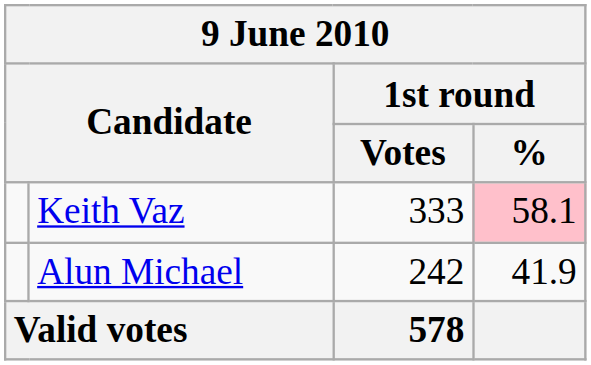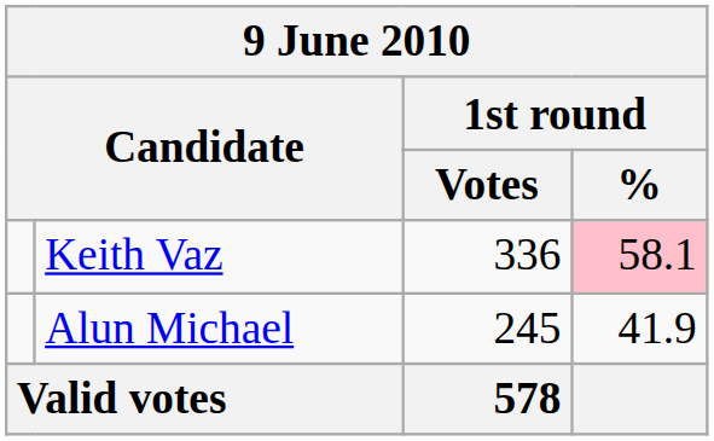Keith Vaz | 1st round / Votes: 333 -> 336
Alun Michael | 1st round / Votes: 242 -> 245
